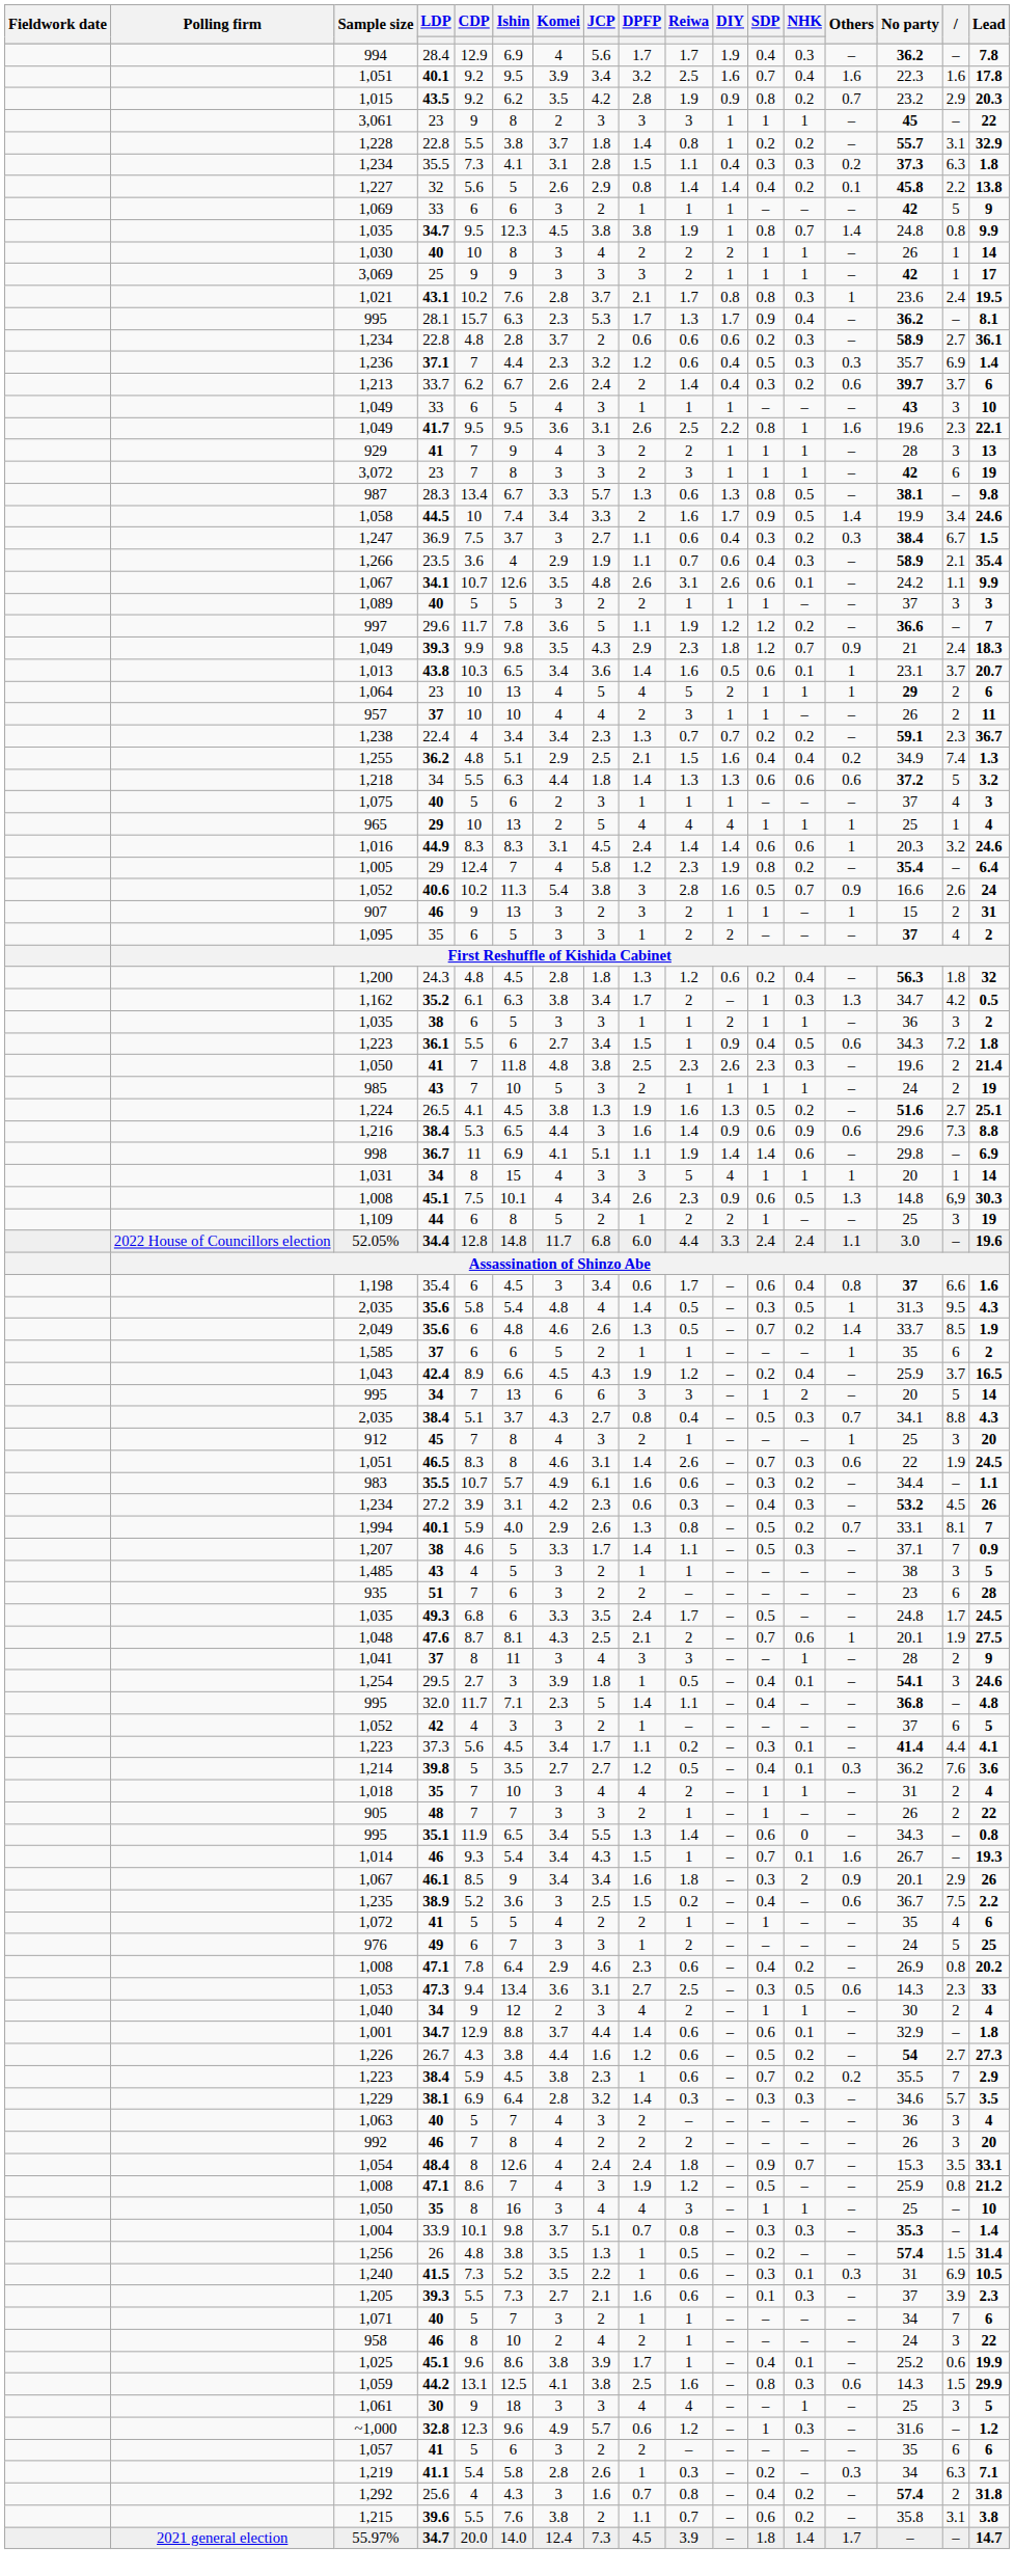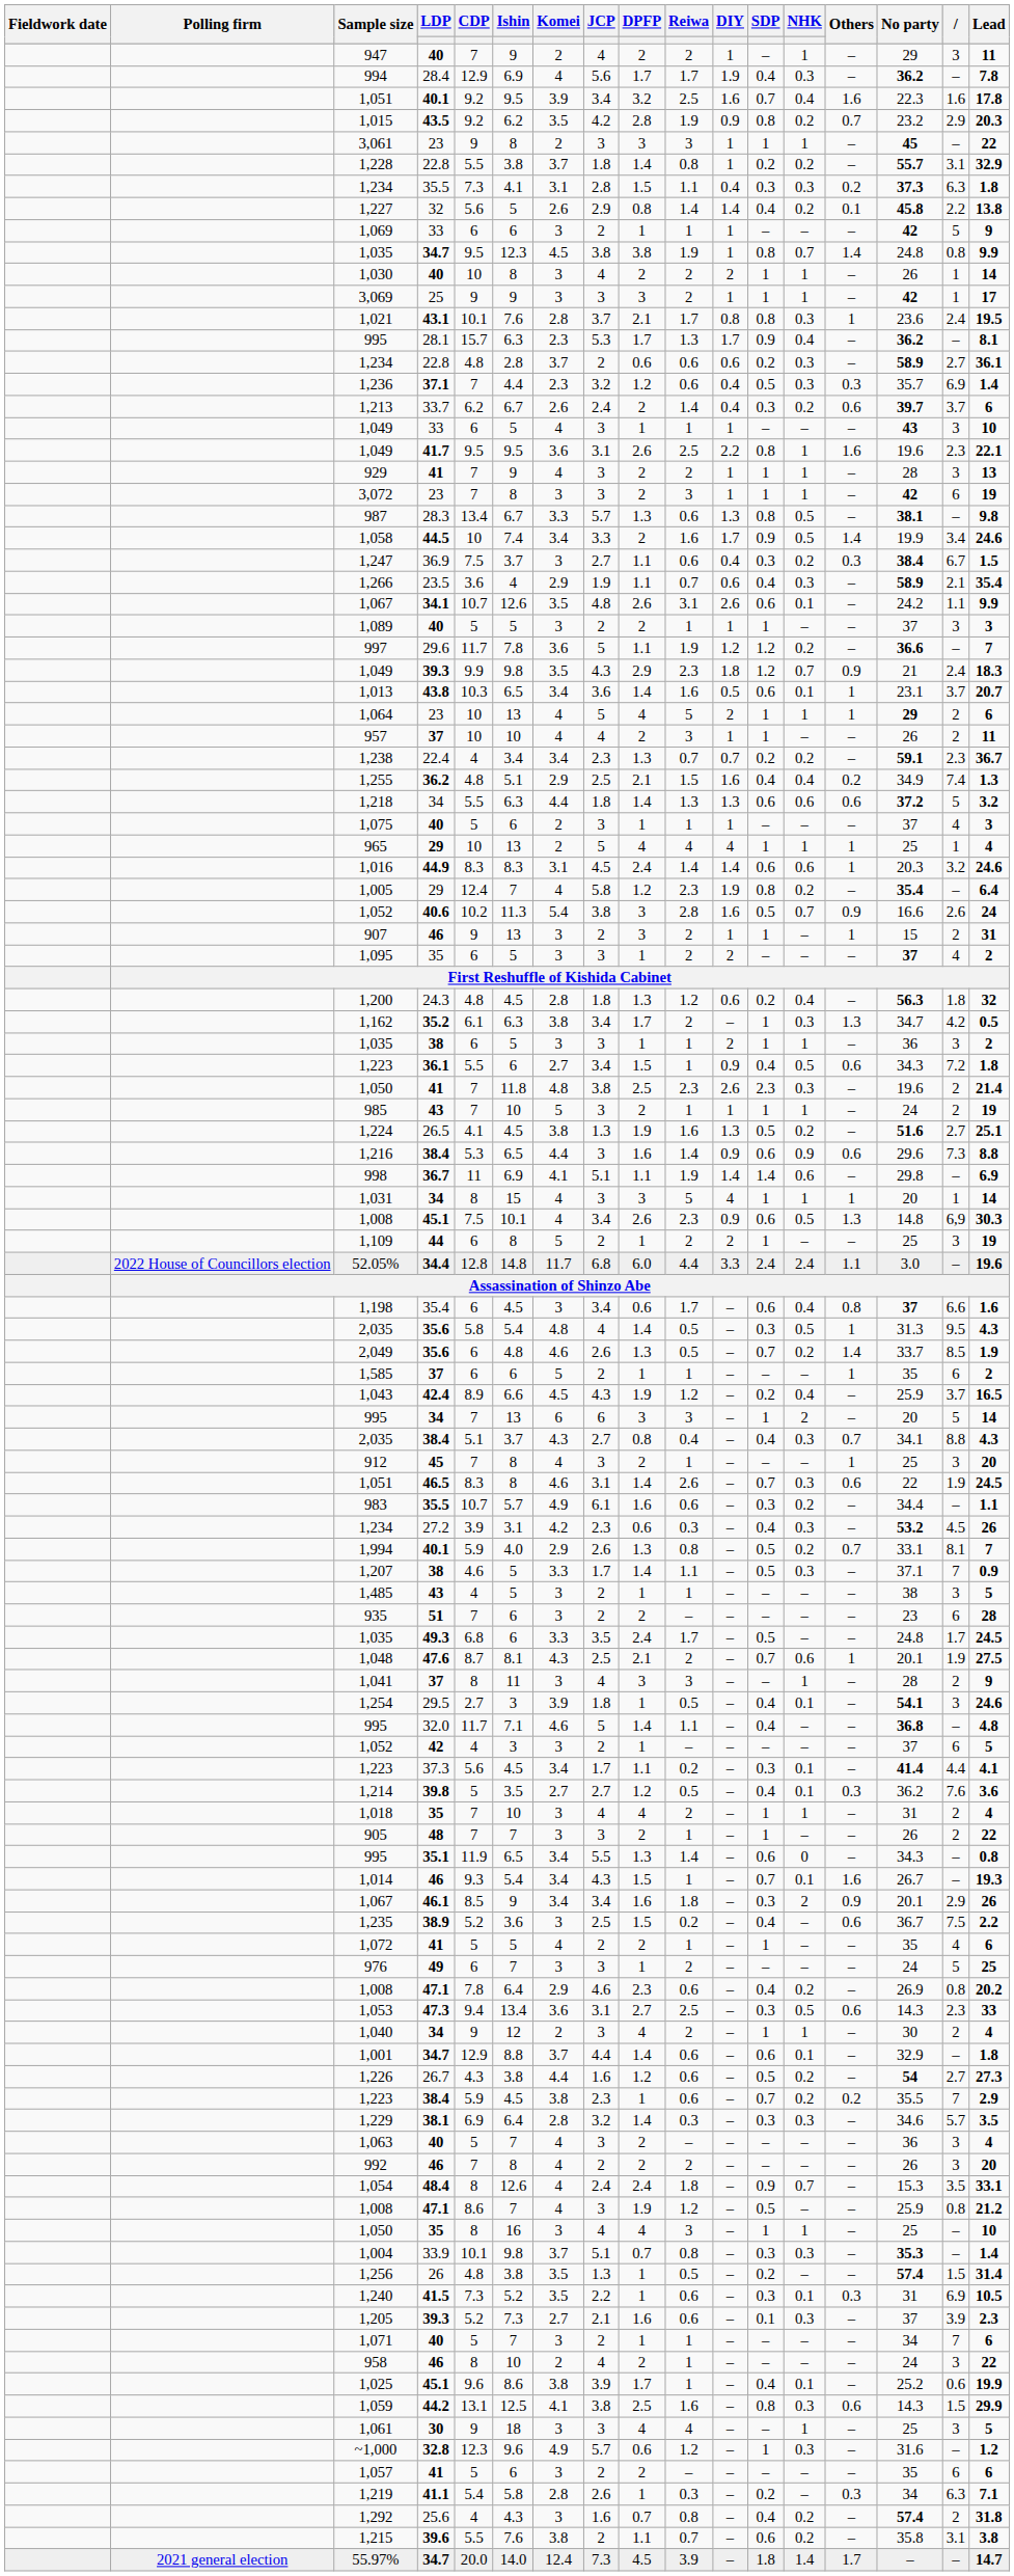+ row: 947 | 40 | 7 | 9 | 2 | 4 | 2 | 2 | 1 | – | 1 | – | 29 | 3 | 11
1,021 | CDP: 10.2 -> 10.1
2,035 / 38.4 | SDP: 0.5 -> 0.4
995 / 32.0 | Komei: 2.3 -> 4.6
1,205 | CDP: 5.5 -> 5.2
